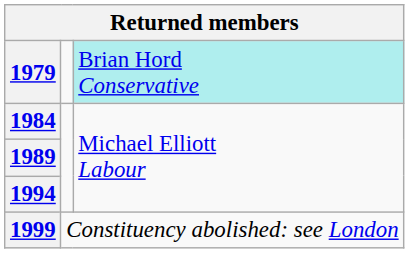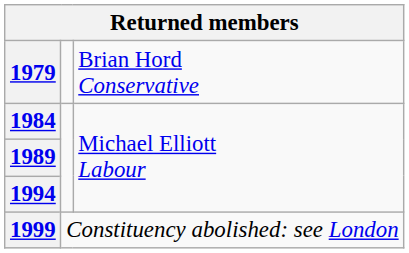1979 | column 3: paleturquoise background -> no background
